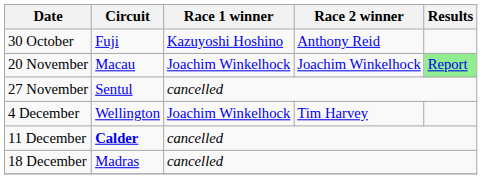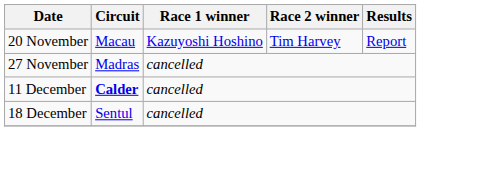- row: 30 October | Fuji | Kazuyoshi Hoshino | Anthony Reid
20 November | Race 1 winner: Joachim Winkelhock -> Kazuyoshi Hoshino
20 November | Race 2 winner: Joachim Winkelhock -> Tim Harvey
20 November | Results: lightgreen background -> no background
27 November | Circuit: Sentul -> Madras
- row: 4 December | Wellington | Joachim Winkelhock | Tim Harvey
18 December | Circuit: Madras -> Sentul
